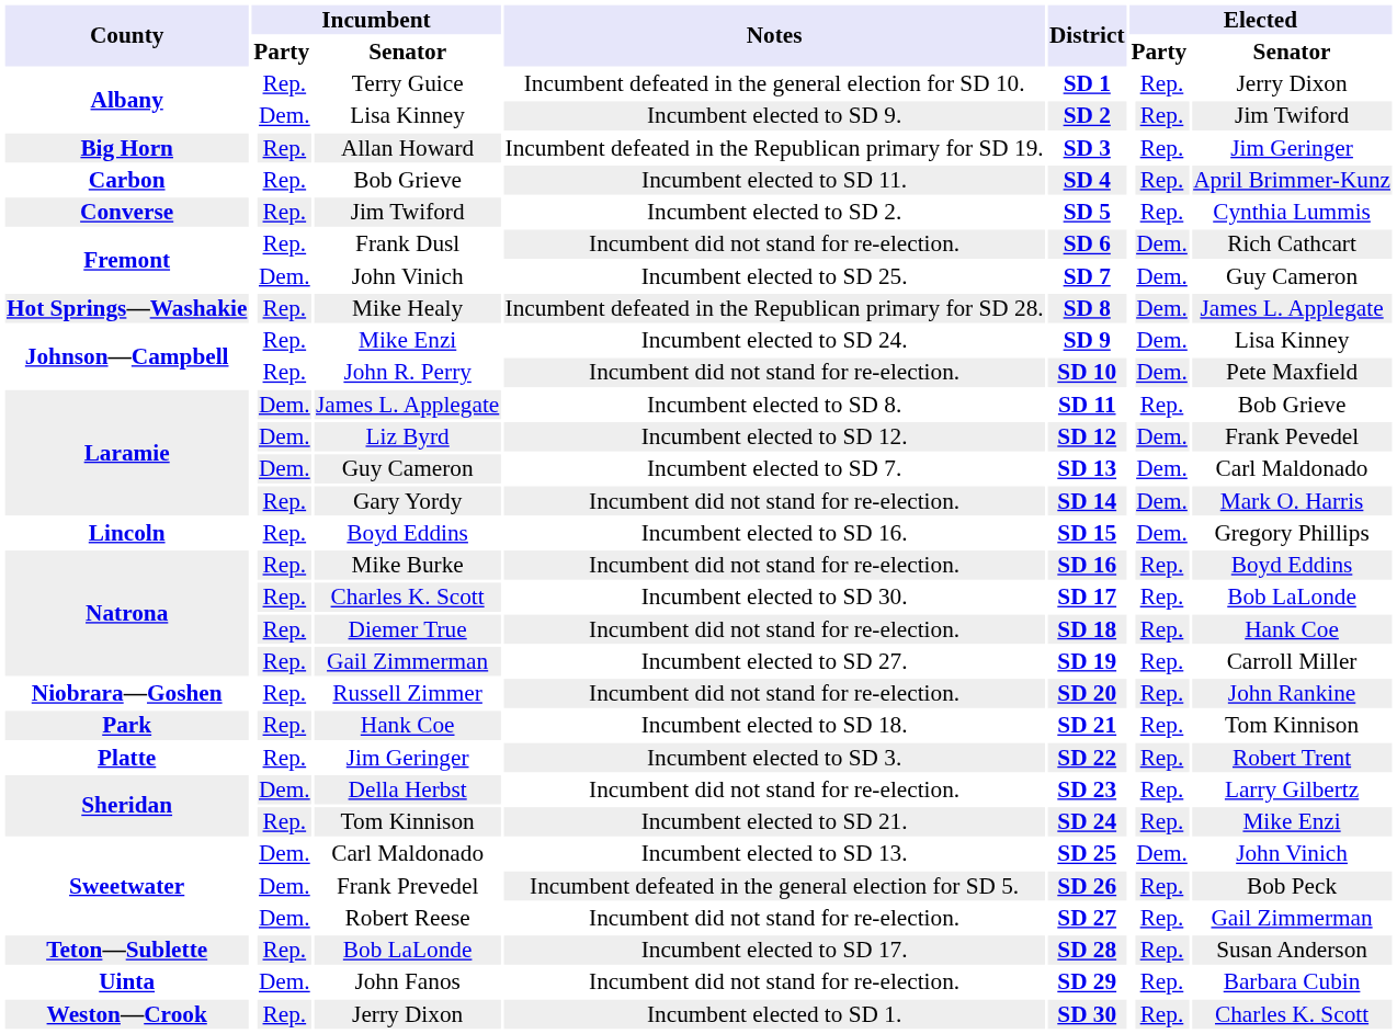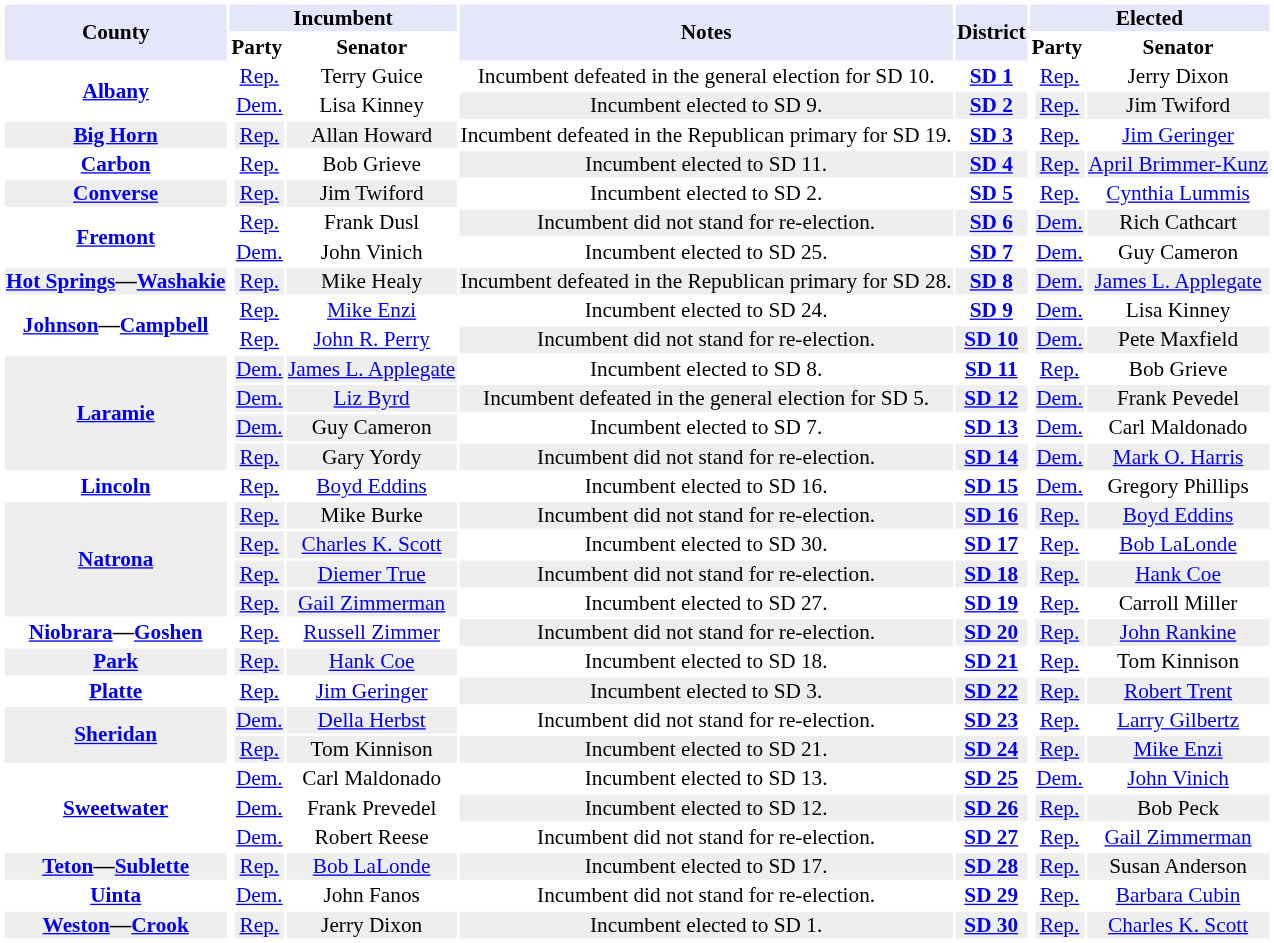Liz Byrd | Notes: Incumbent elected to SD 12. -> Incumbent defeated in the general election for SD 5.
Frank Prevedel | Notes: Incumbent defeated in the general election for SD 5. -> Incumbent elected to SD 12.
